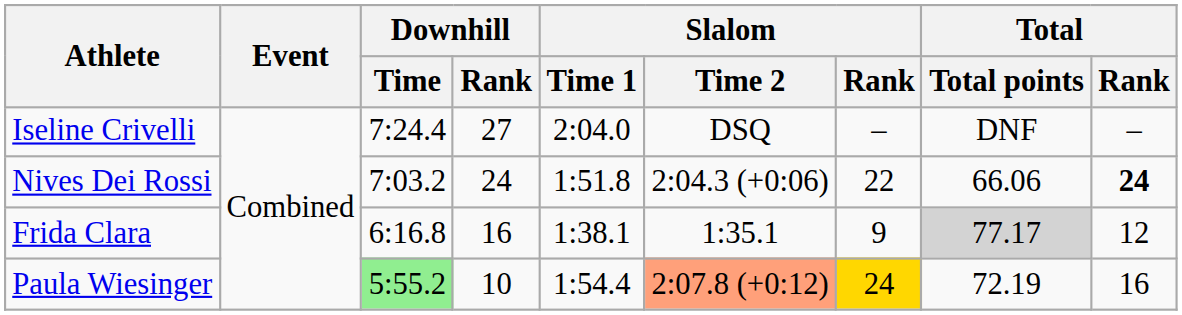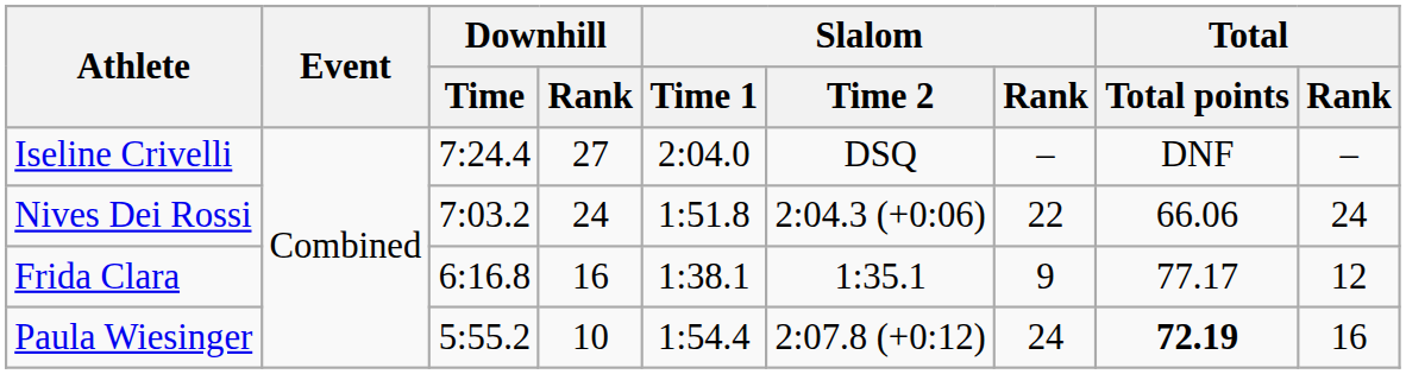row 4 | Total / Rank: bold -> normal
row 5 | Total / Total points: lightgrey background -> no background
row 6 | Downhill / Time: lightgreen background -> no background
row 6 | Slalom / Time 2: lightsalmon background -> no background
row 6 | Slalom / Rank: gold background -> no background
row 6 | Total / Total points: normal -> bold
